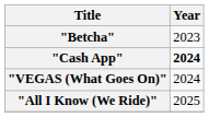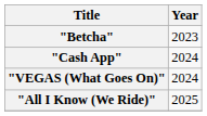"Cash App" | Year: bold -> normal
